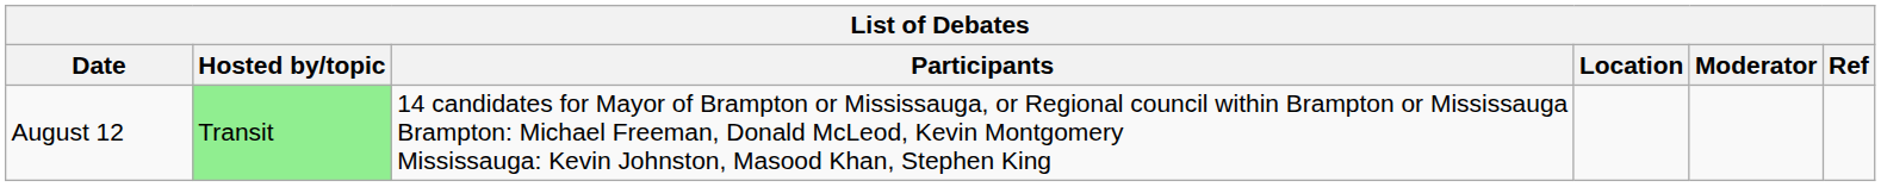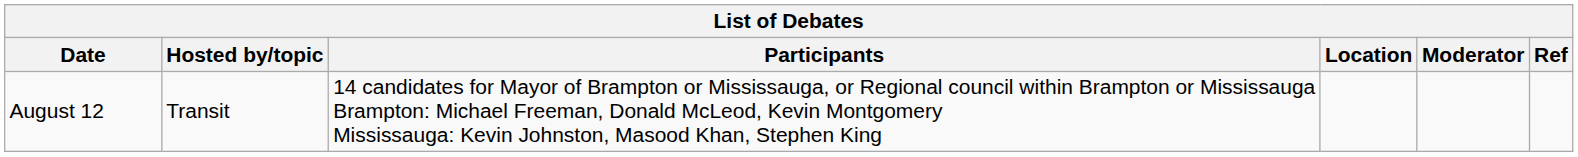August 12 | Hosted by/topic: lightgreen background -> no background
